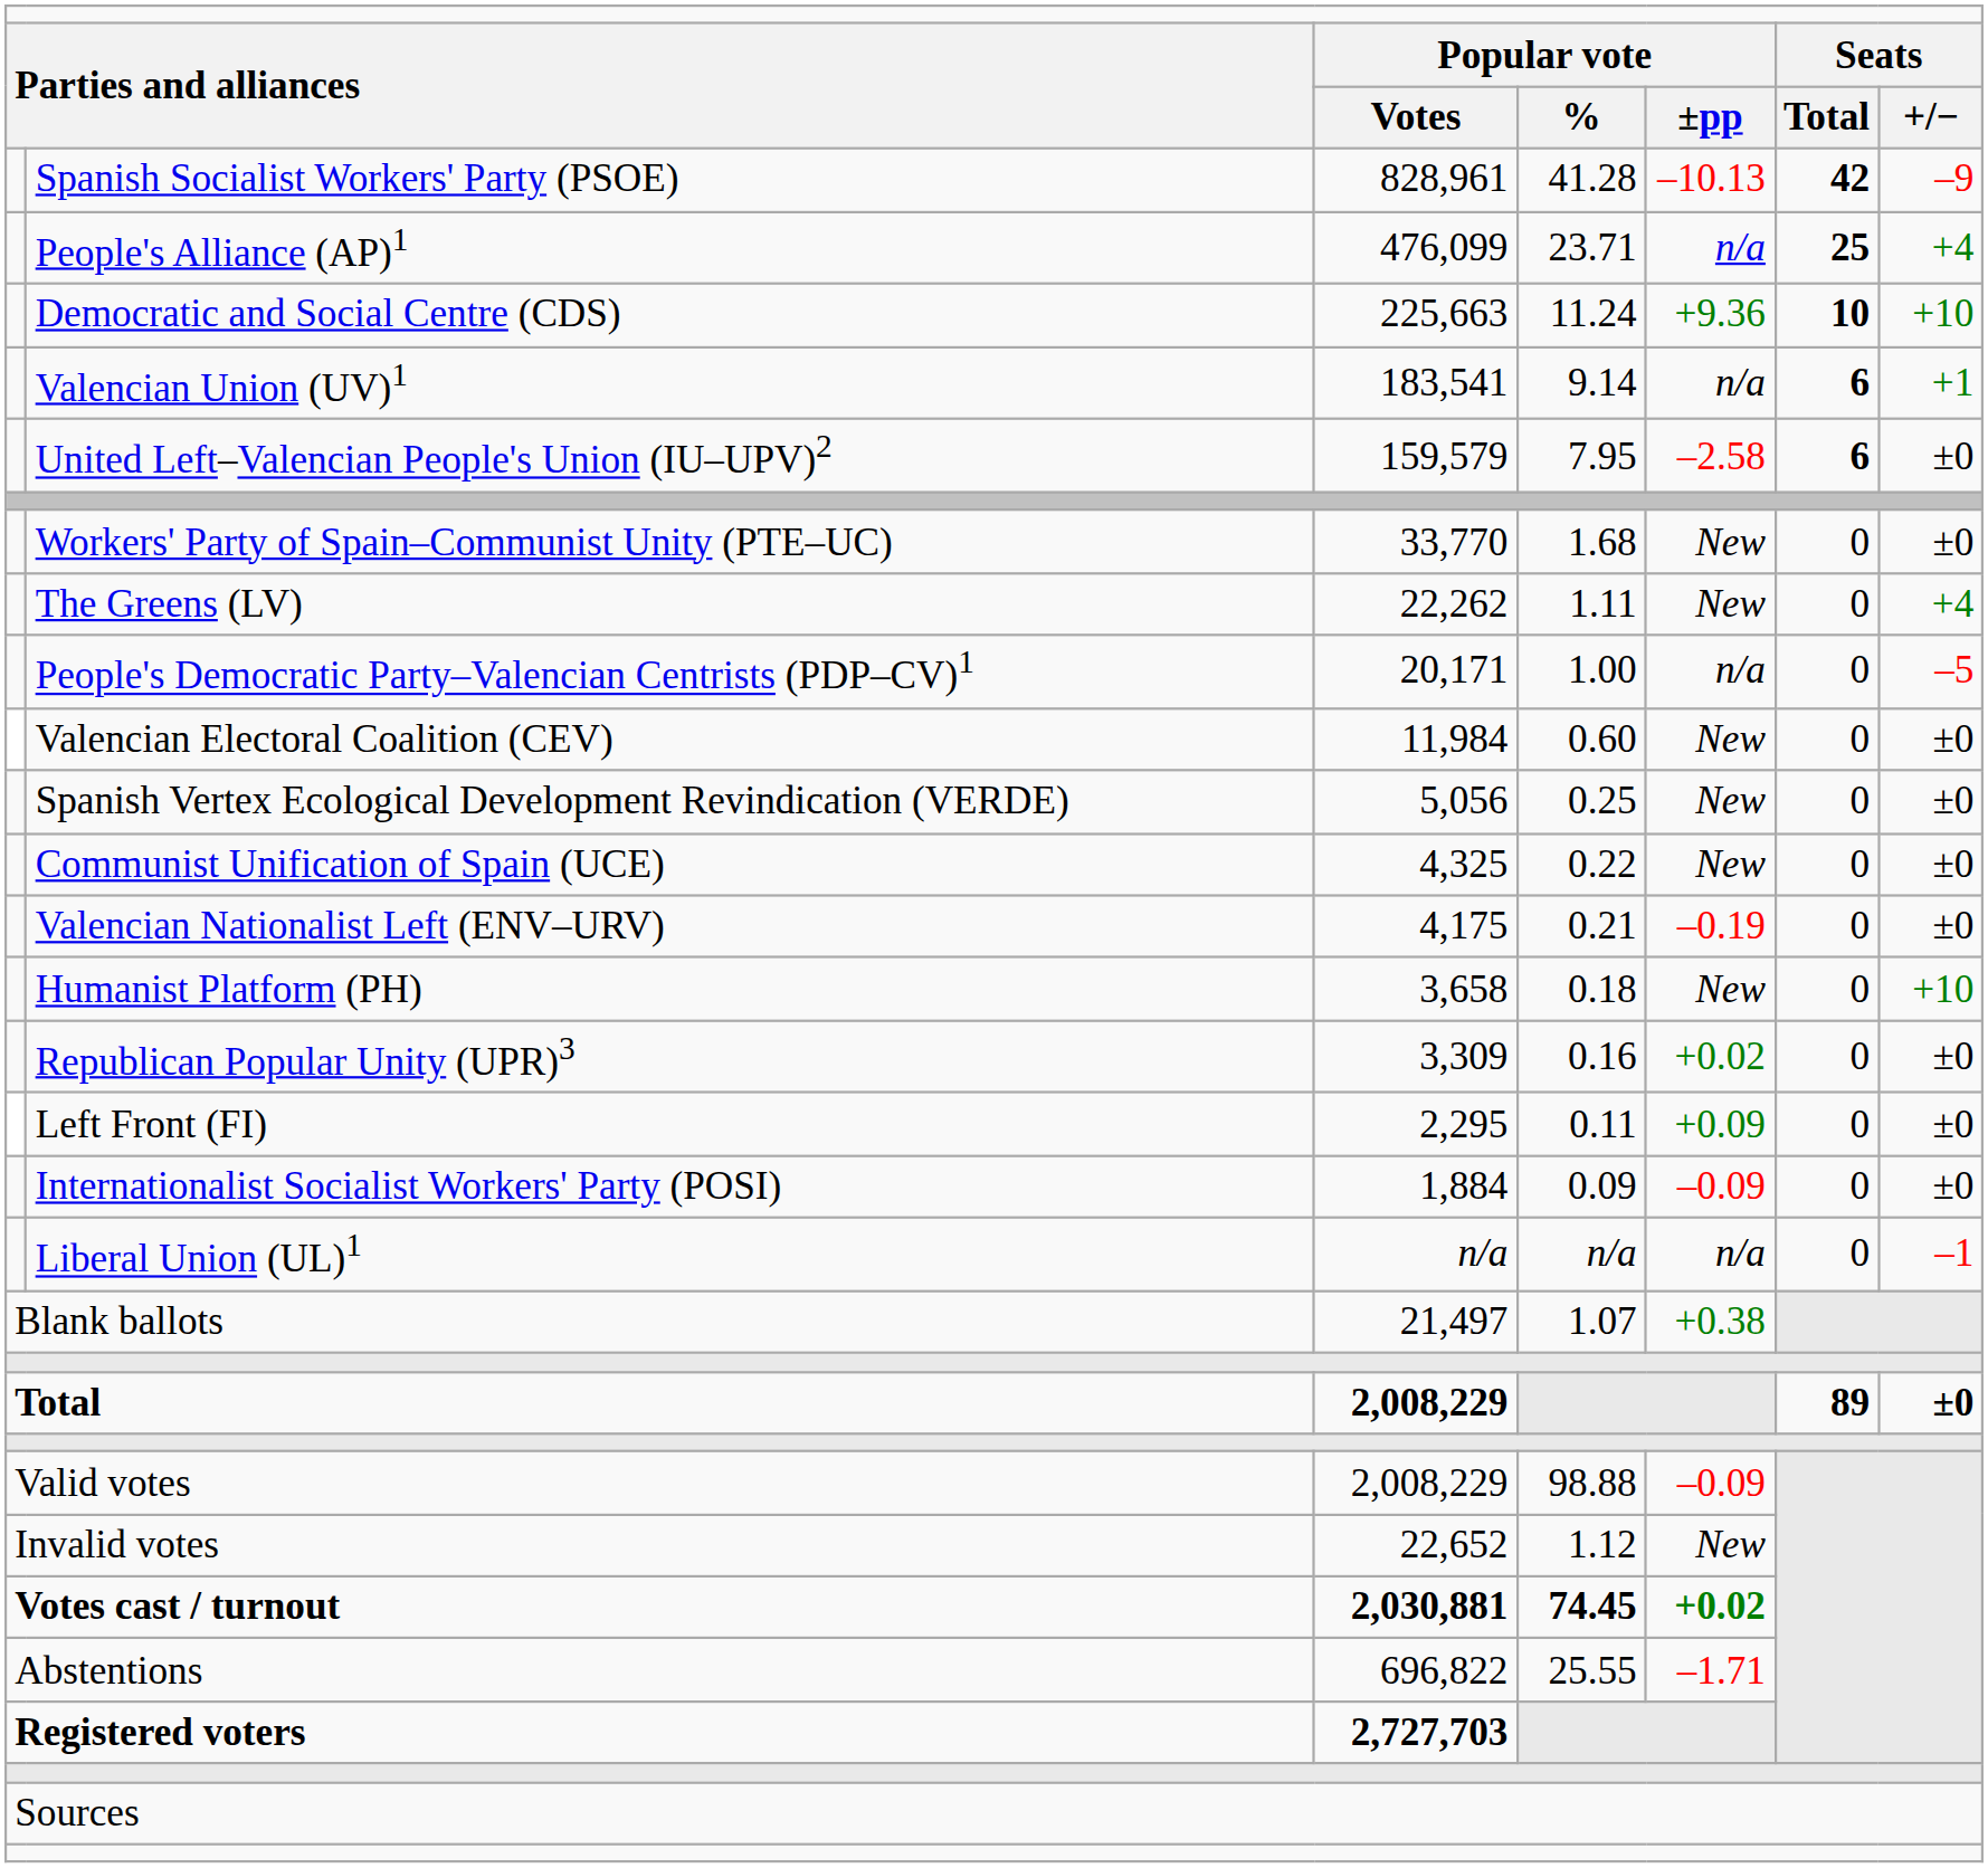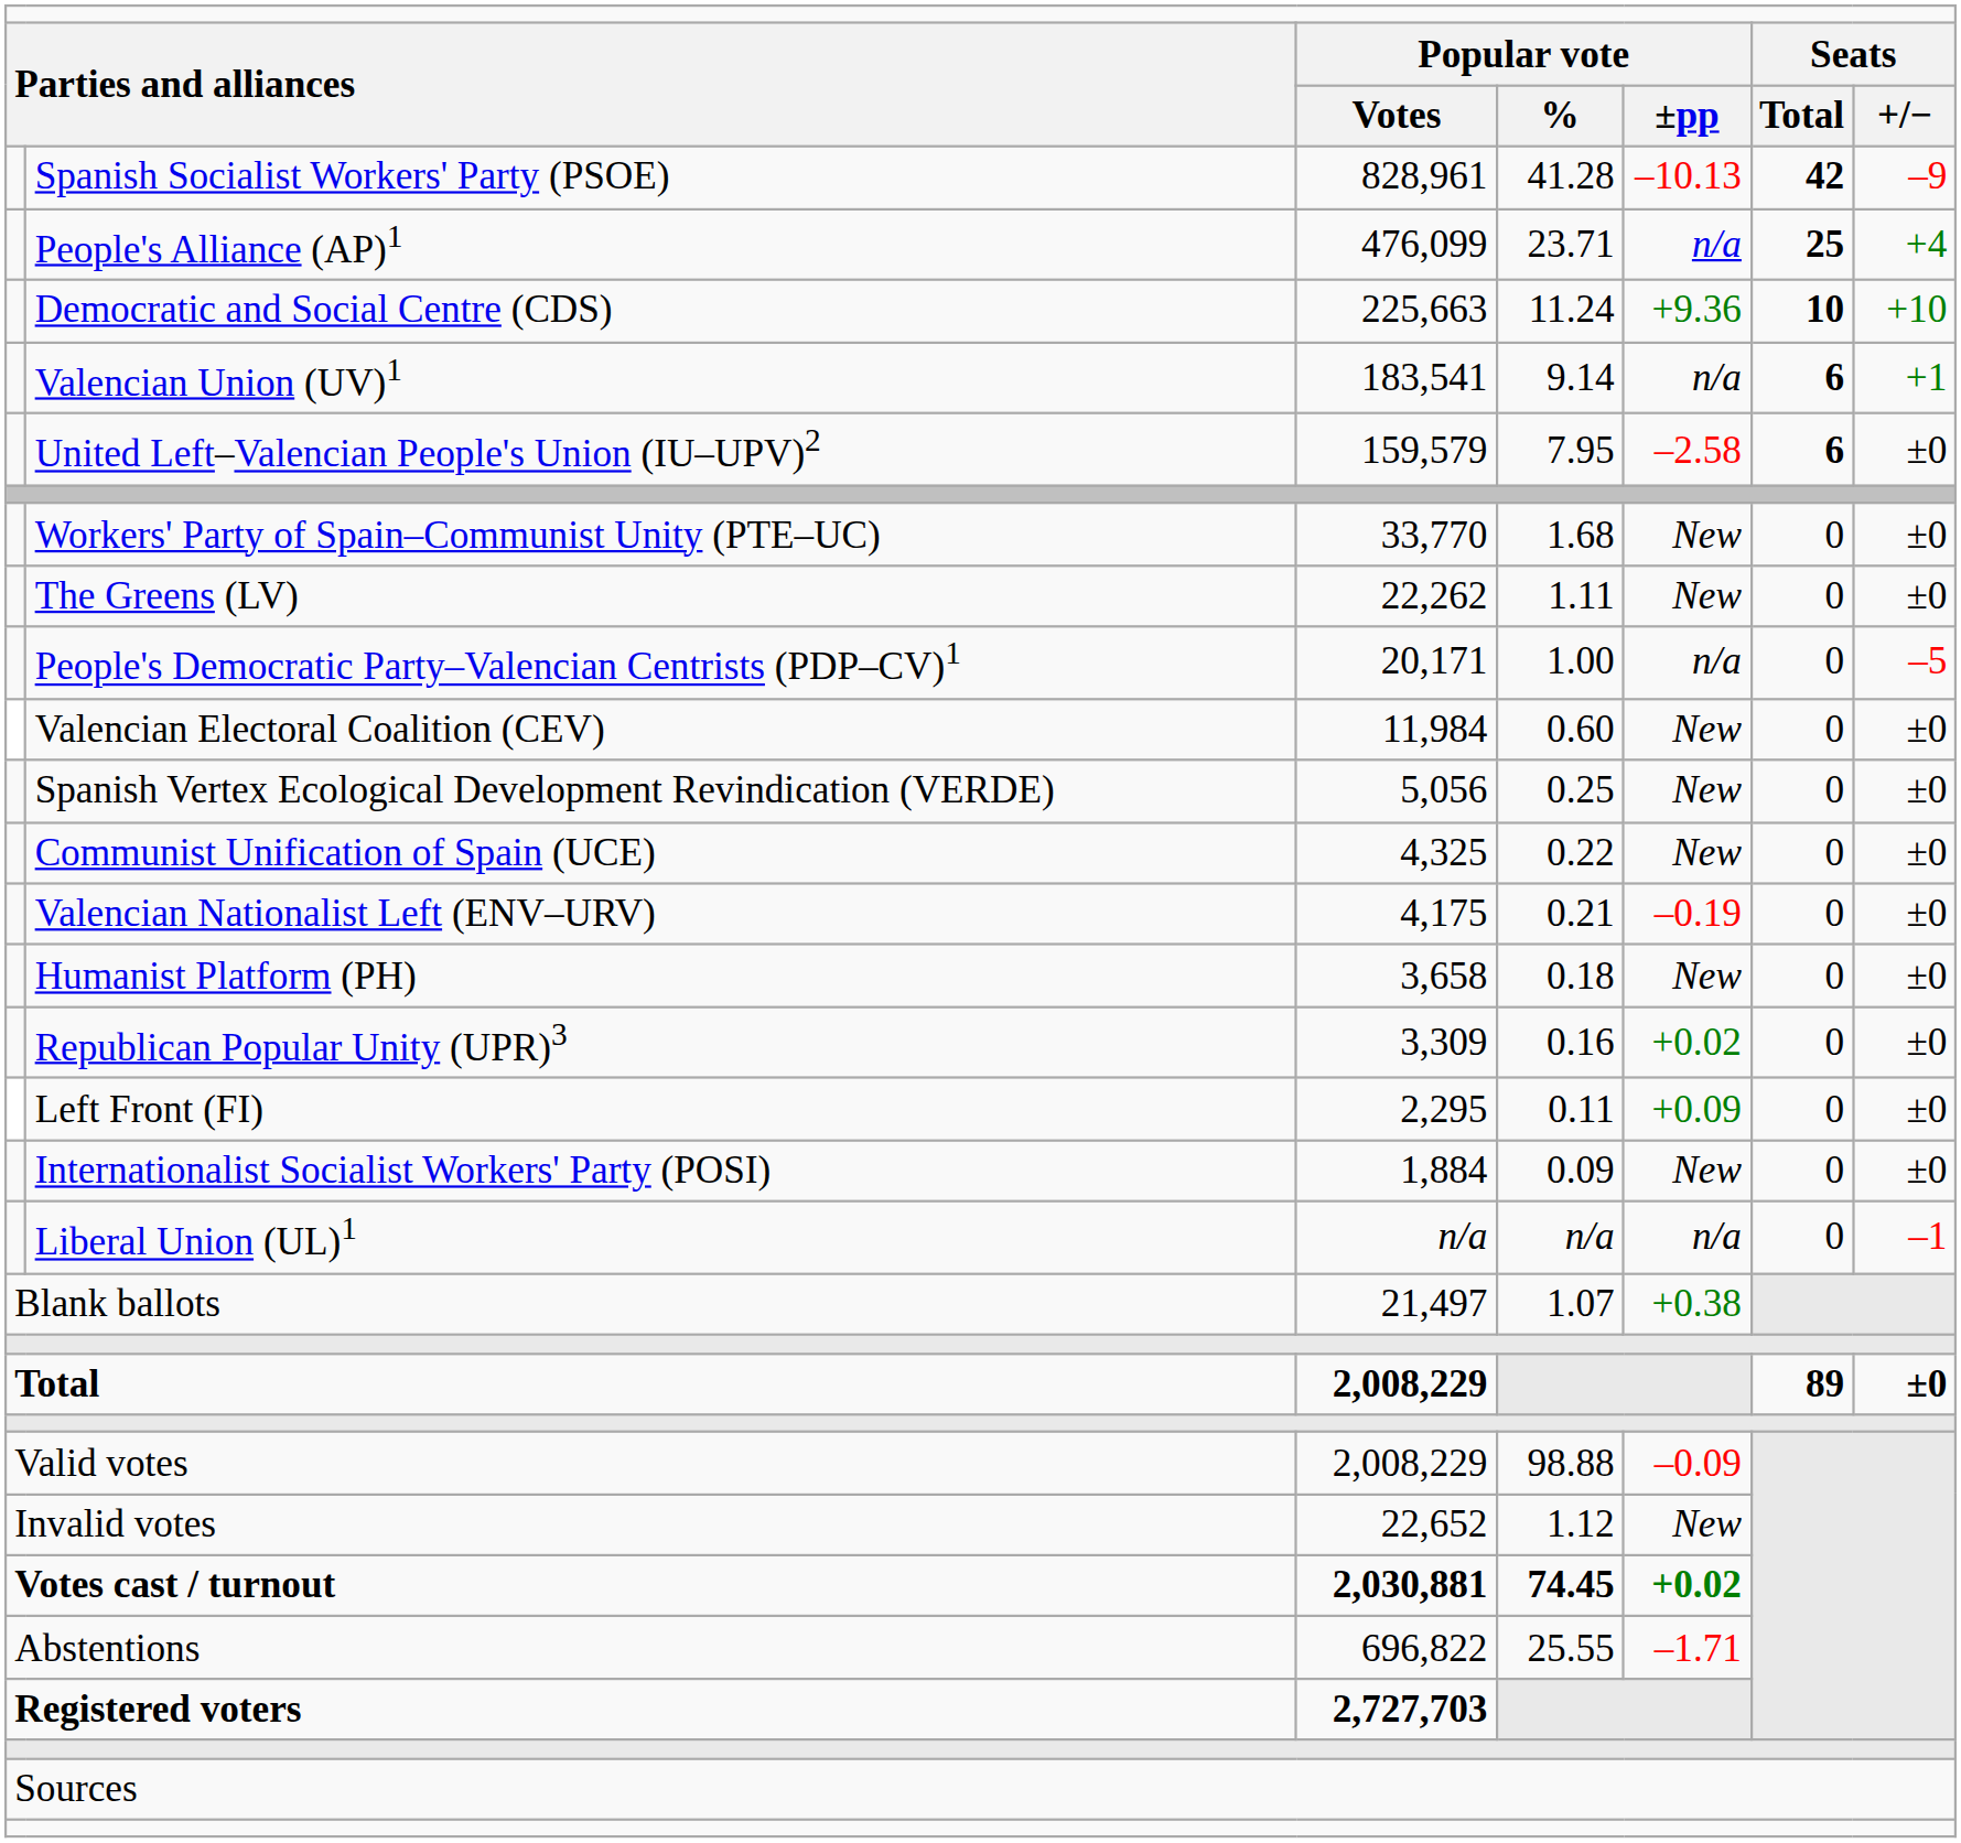The Greens (LV) | column 7: +4 -> ±0
Humanist Platform (PH) | column 7: +10 -> ±0
Internationalist Socialist Workers' Party (POSI) | column 5: –0.09 -> New
